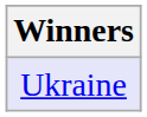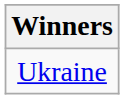row 2 | column 1: lavender background -> no background
